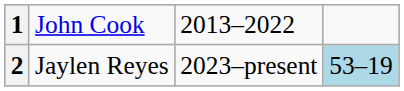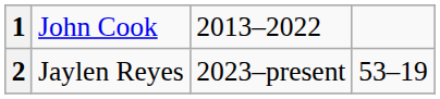2 | column 4: lightblue background -> no background
